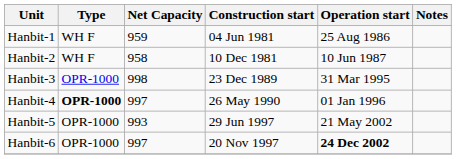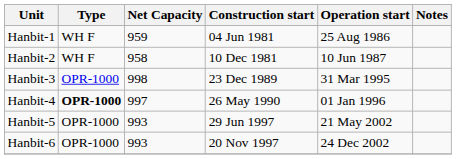Hanbit-6 | Net Capacity: 997 -> 993
Hanbit-6 | Operation start: bold -> normal
